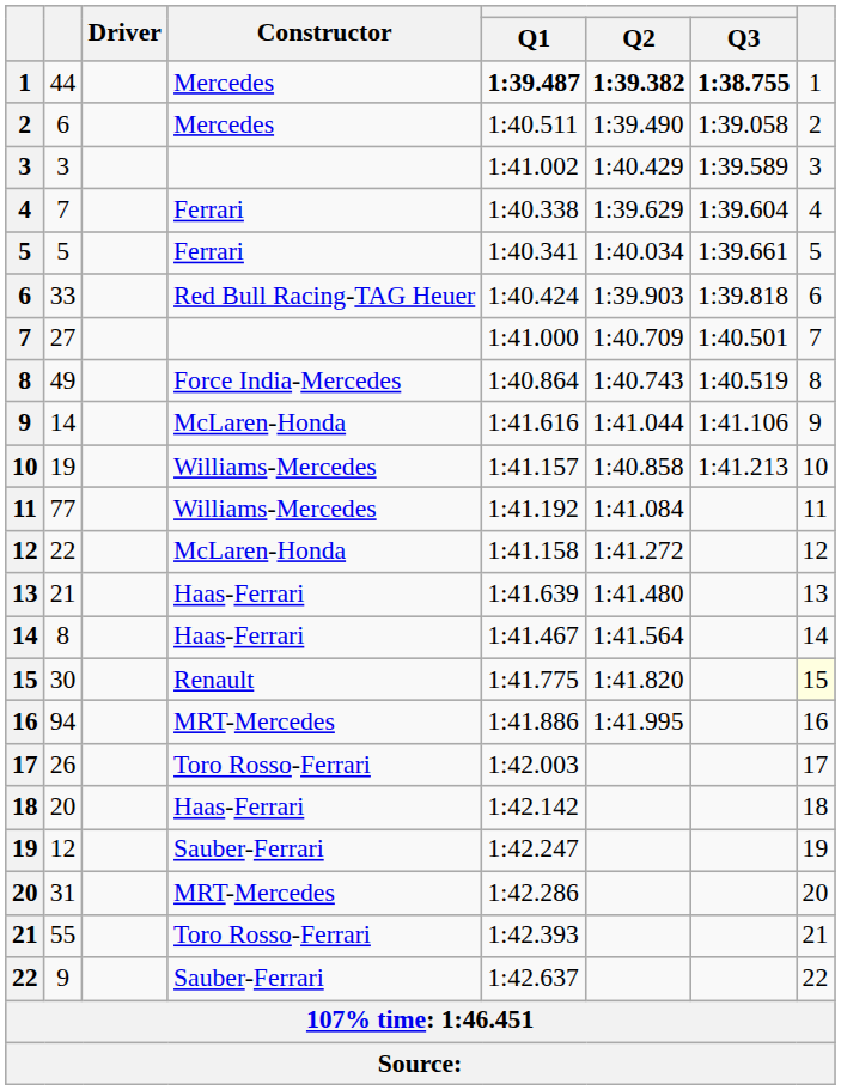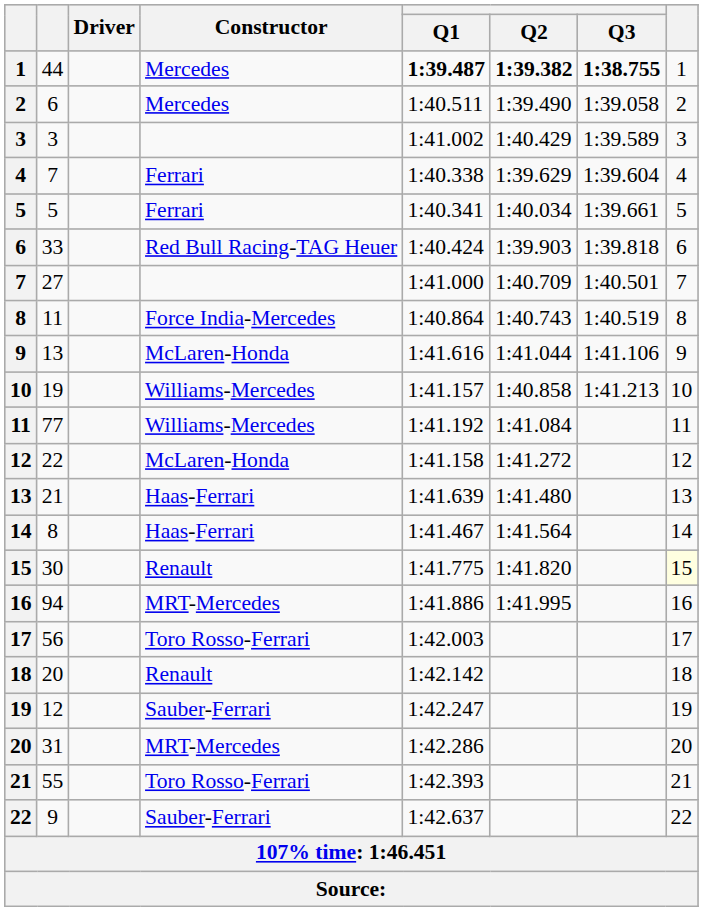row 10 | column 2: 49 -> 11
row 11 | column 2: 14 -> 13
row 19 | column 2: 26 -> 56
row 20 | Constructor: Haas-Ferrari -> Renault
